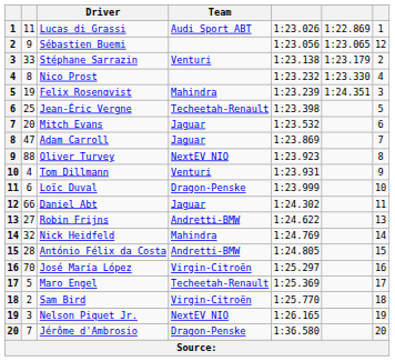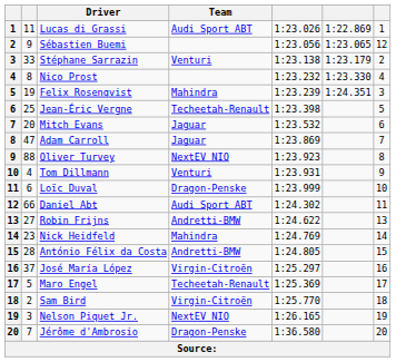Daniel Abt | Team: Jaguar -> Audi Sport ABT
Nick Heidfeld | column 2: 32 -> 23
José María López | column 2: 70 -> 37
